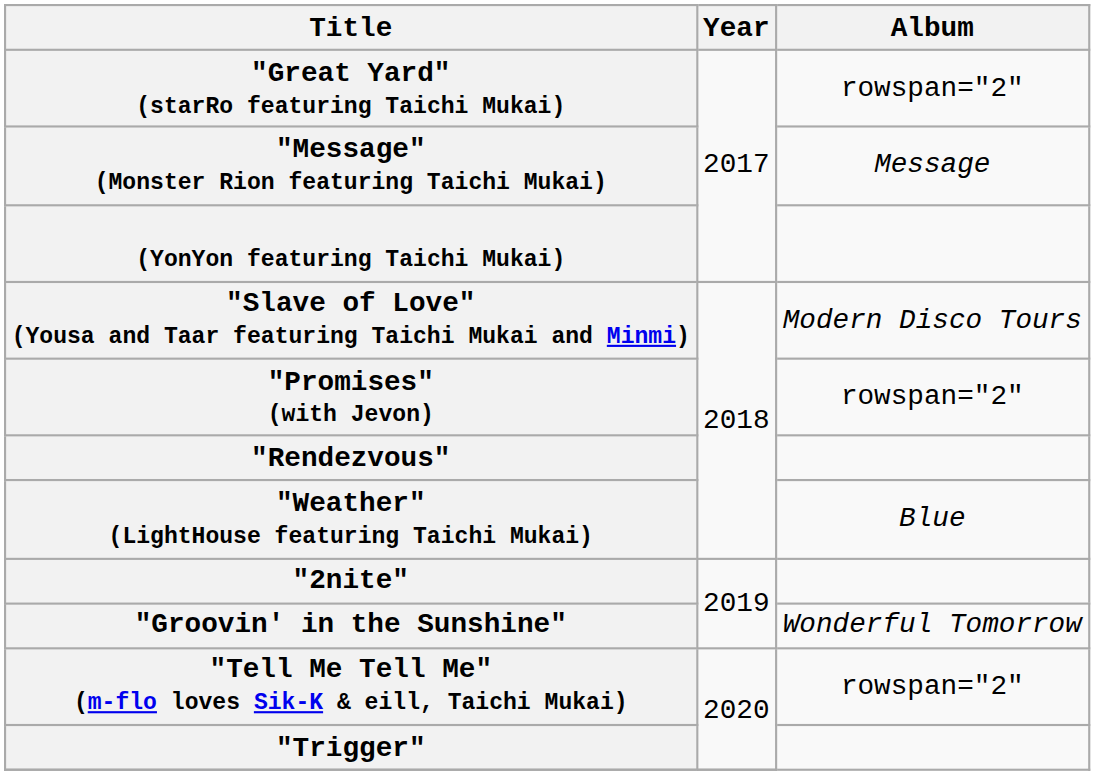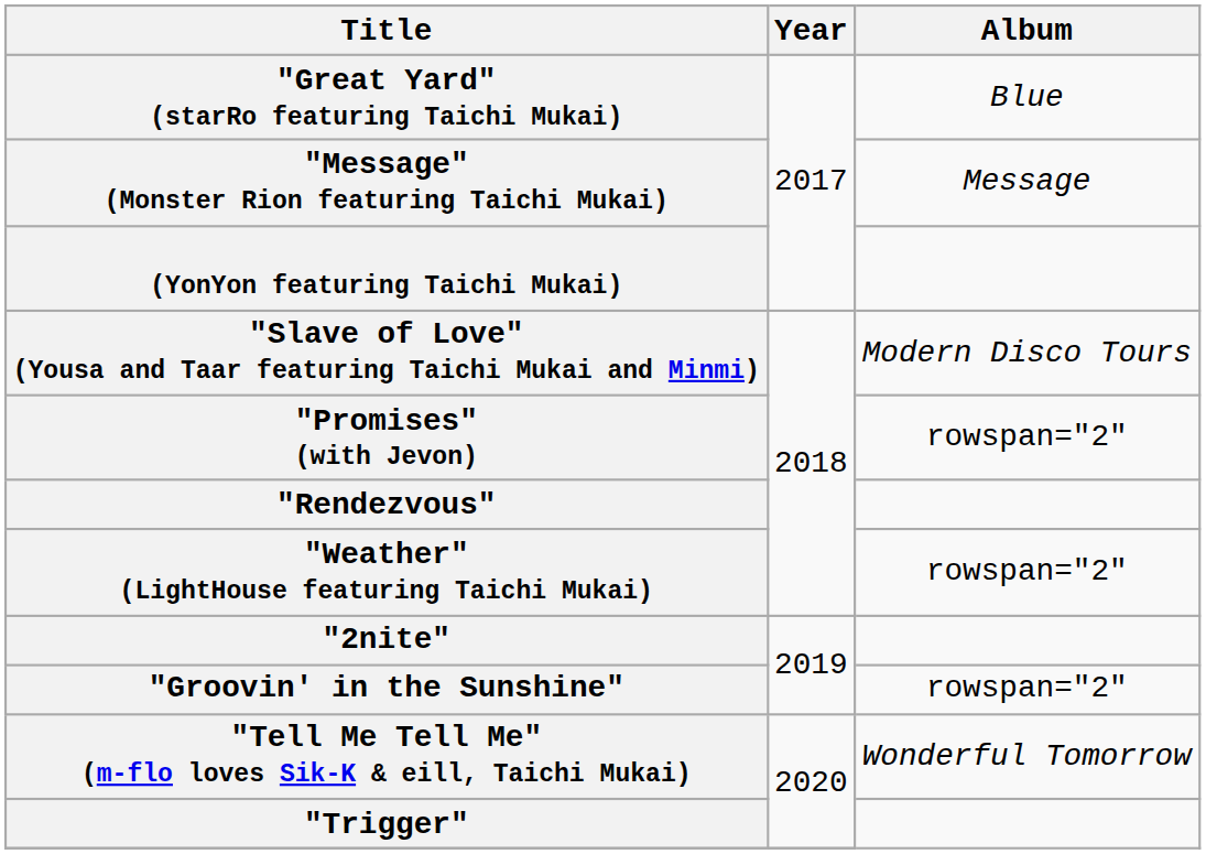"Great Yard" (starRo featuring Taichi Mukai) | Album: rowspan="2" -> Blue
"Weather" (LightHouse featuring Taichi Mukai) | Album: Blue -> rowspan="2"
"Groovin' in the Sunshine" | Album: Wonderful Tomorrow -> rowspan="2"
"Tell Me Tell Me" (m-flo loves Sik-K & eill, Taichi Mukai) | Album: rowspan="2" -> Wonderful Tomorrow
